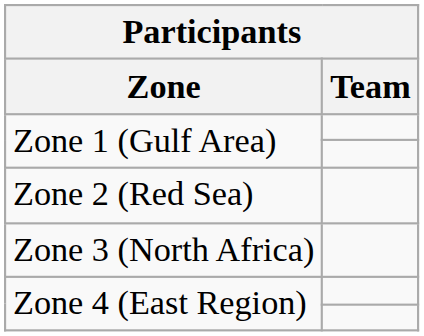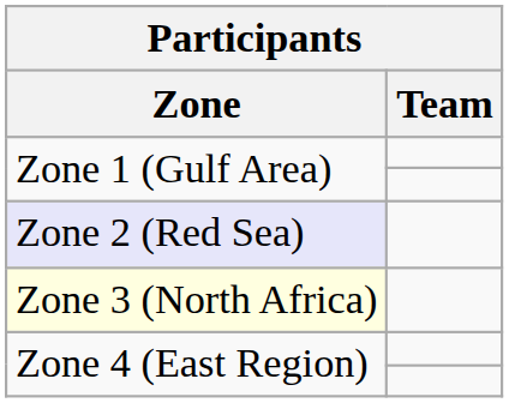row 5 | Zone: no background -> lavender background
row 6 | Zone: no background -> lightyellow background
